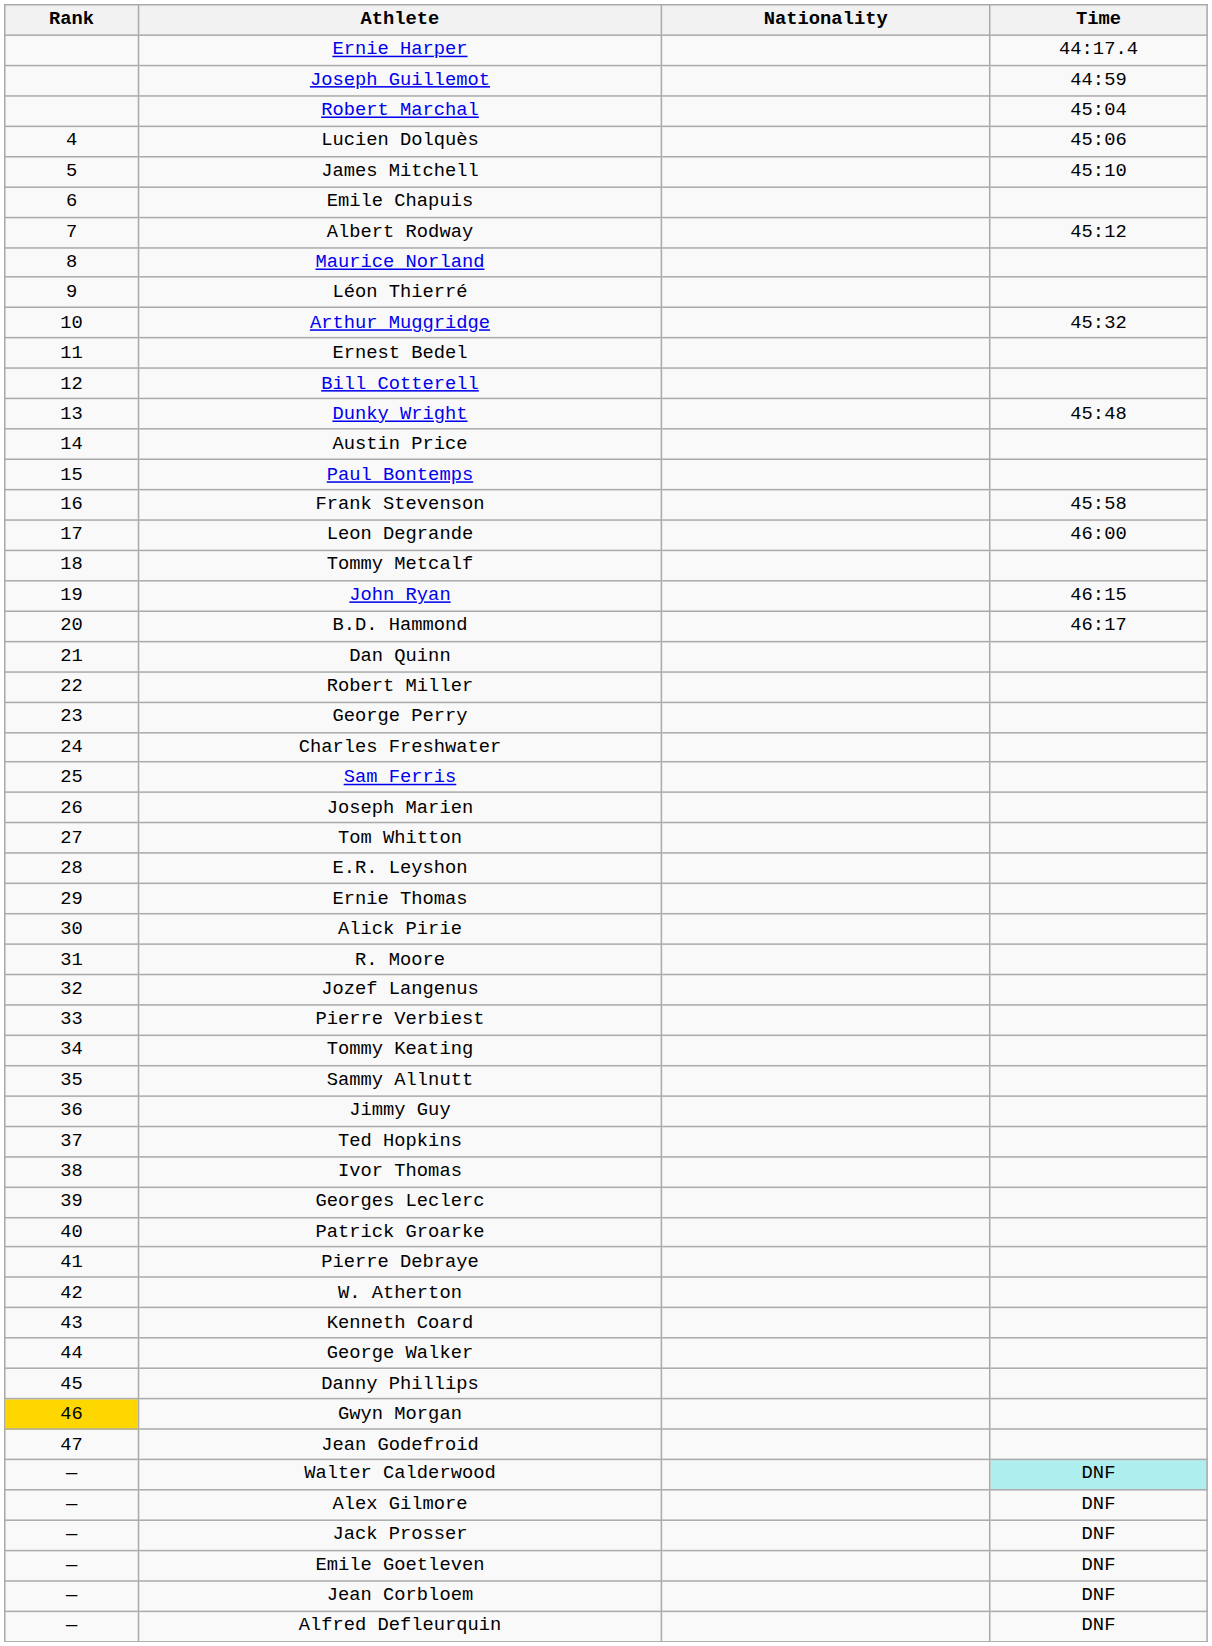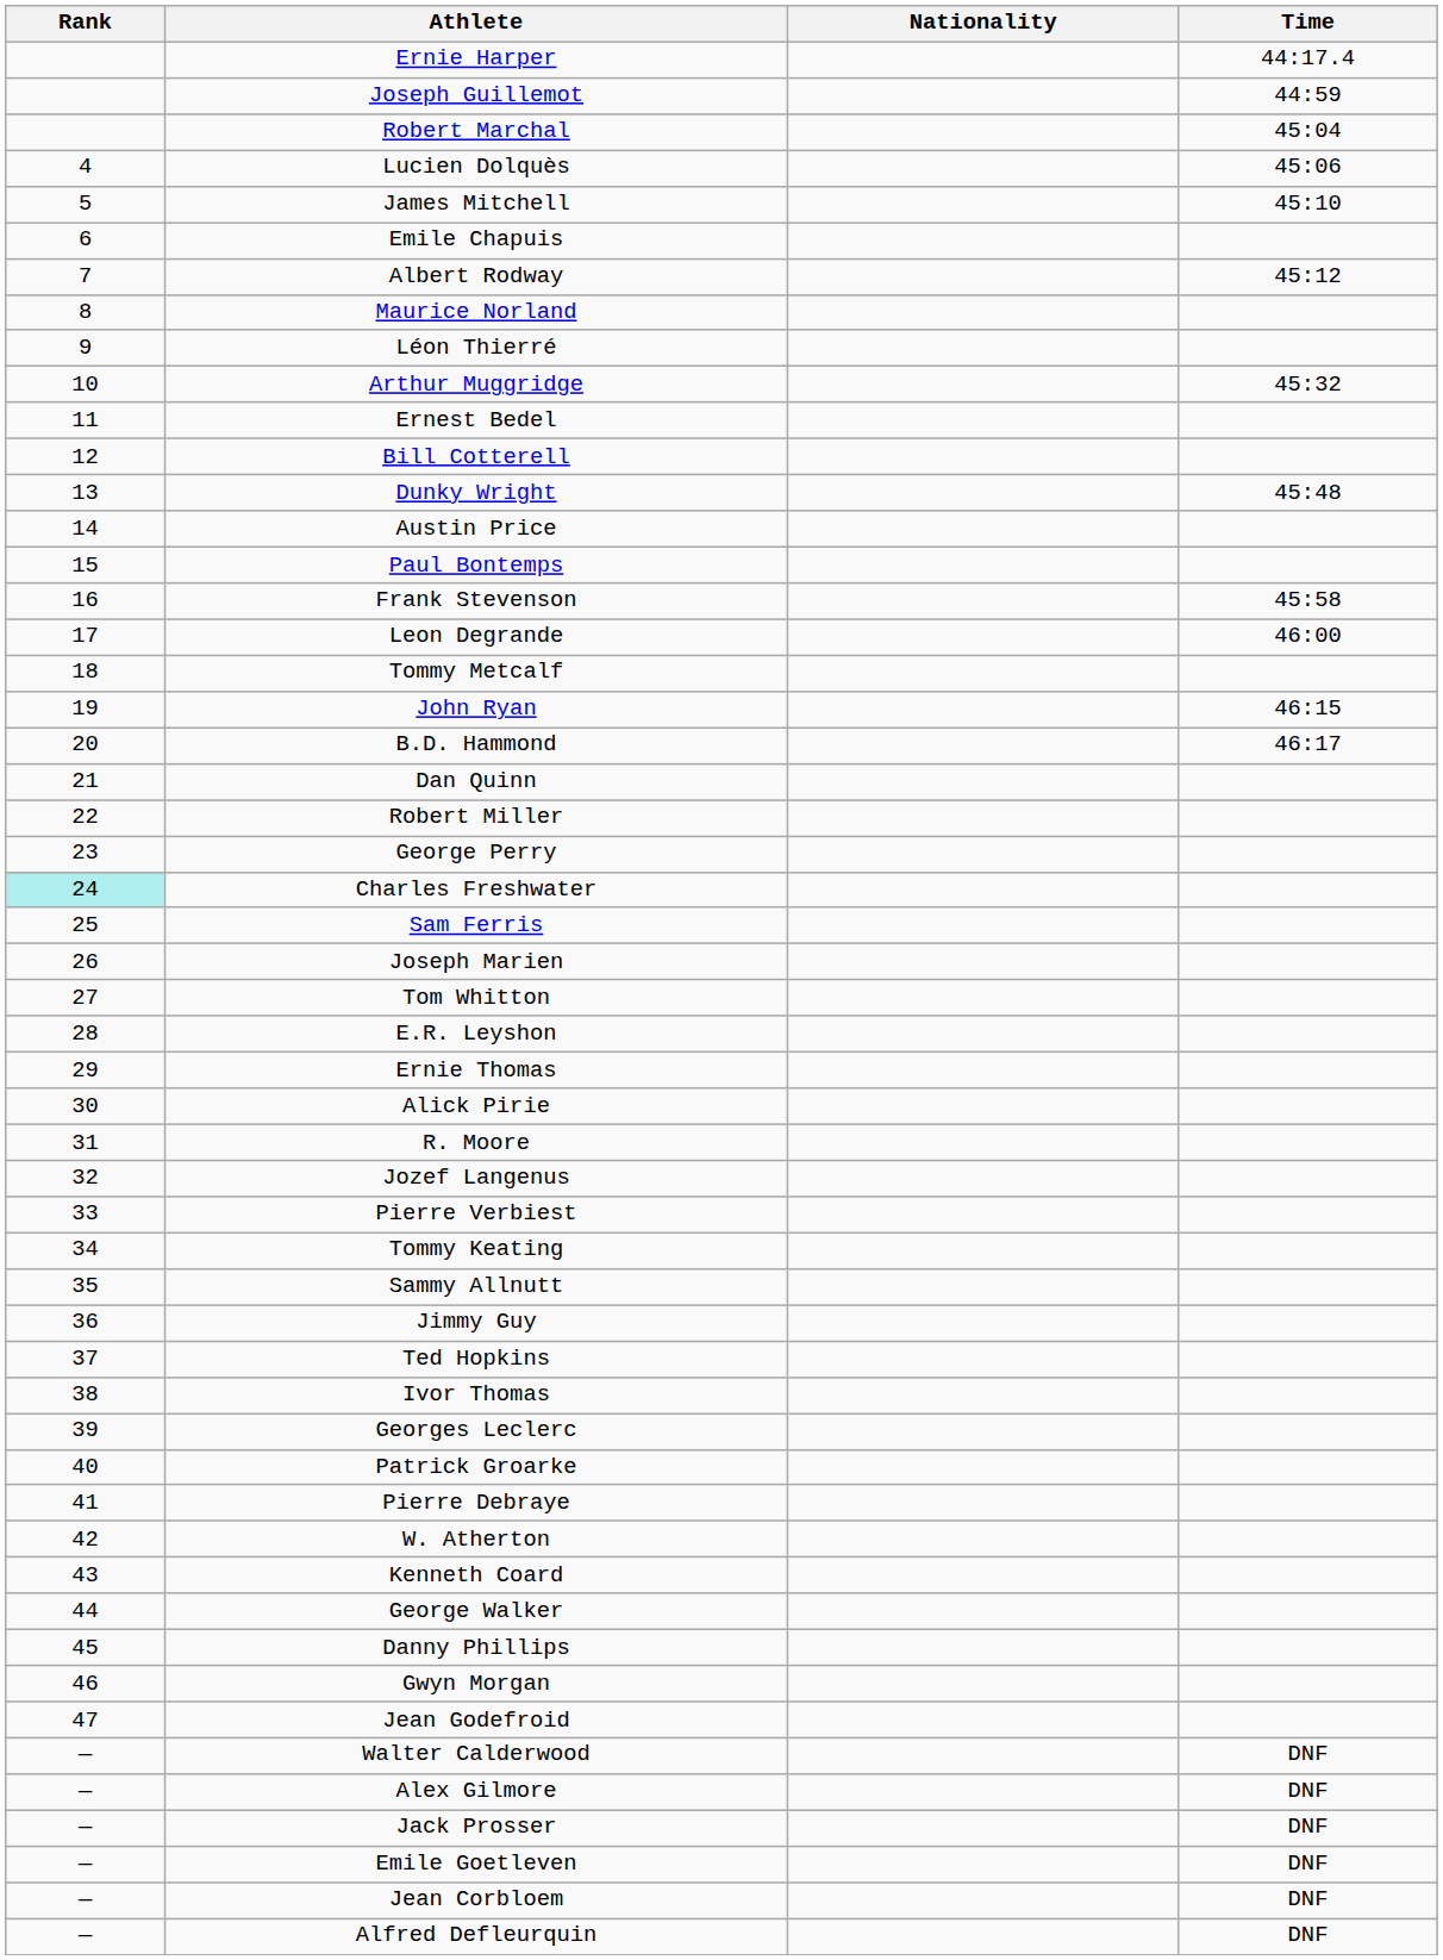Charles Freshwater | Rank: no background -> paleturquoise background
Gwyn Morgan | Rank: gold background -> no background
Walter Calderwood | Time: paleturquoise background -> no background
